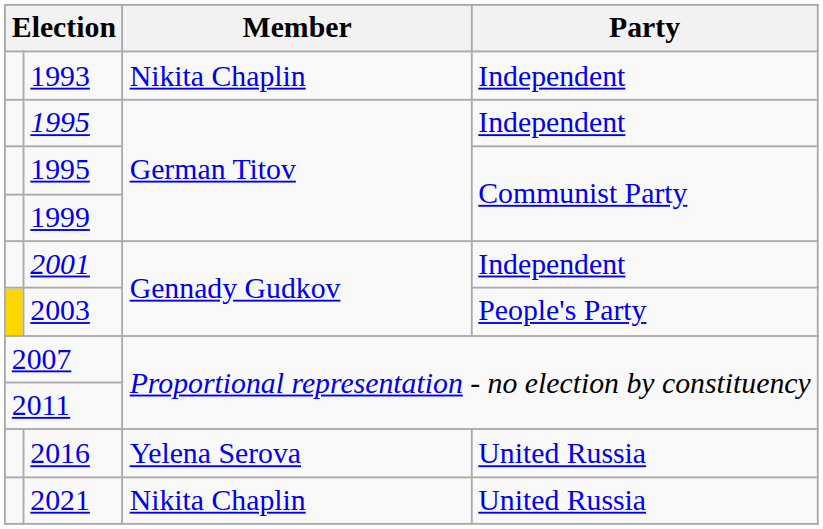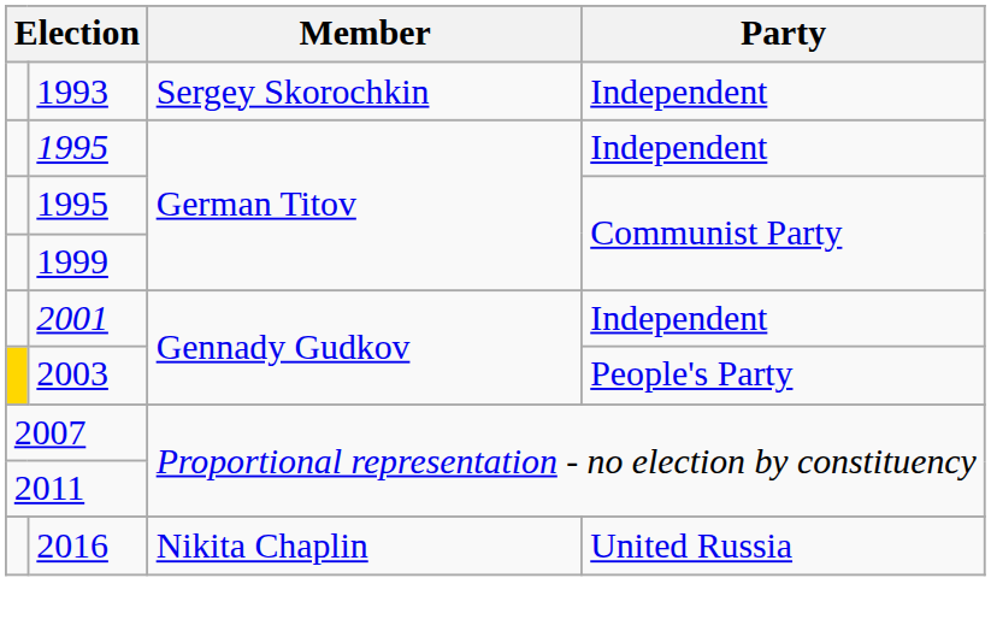1993 | Member: Nikita Chaplin -> Sergey Skorochkin
2016 | Member: Yelena Serova -> Nikita Chaplin
- row: 2021 | Nikita Chaplin | United Russia
